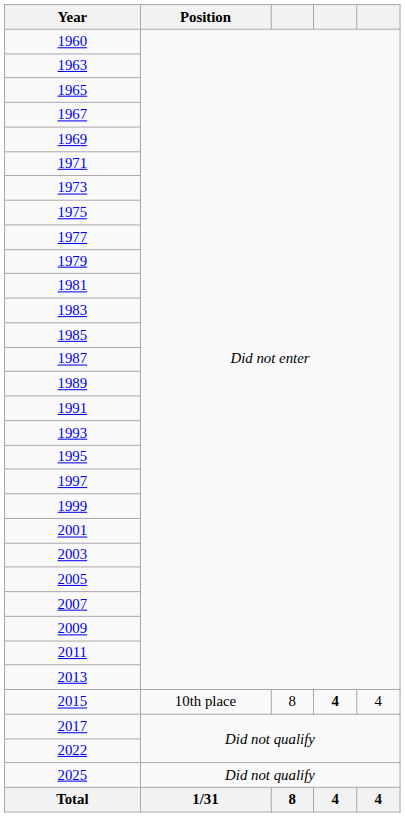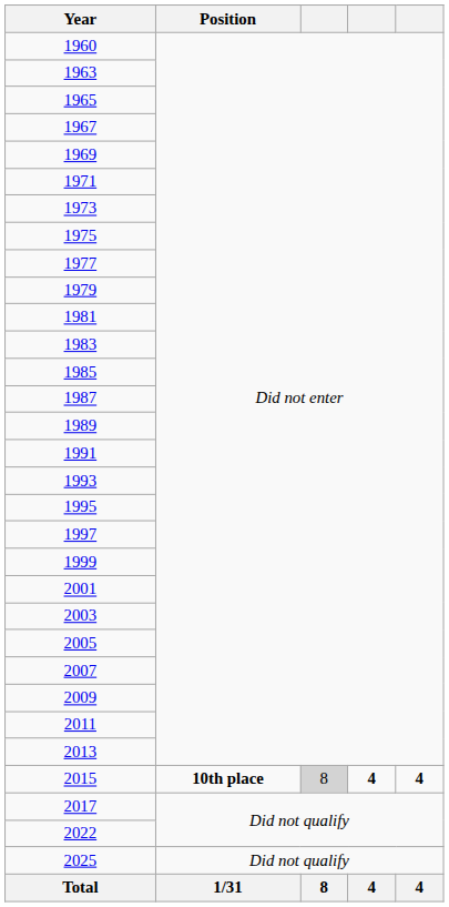2015 | Position: normal -> bold
2015 | column 3: no background -> lightgrey background
2015 | column 5: normal -> bold
